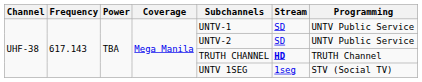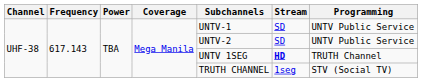row 4 | Subchannels: TRUTH CHANNEL -> UNTV 1SEG
row 5 | Subchannels: UNTV 1SEG -> TRUTH CHANNEL
